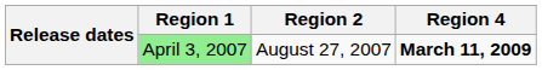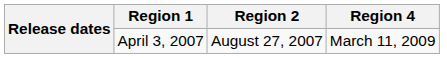row 2 | Region 1: lightgreen background -> no background
row 2 | Region 4: bold -> normal
